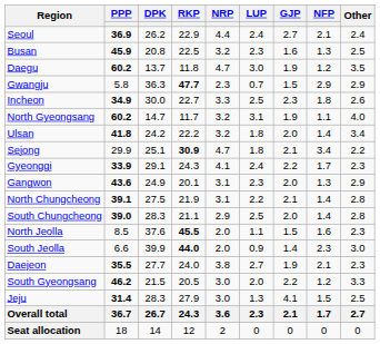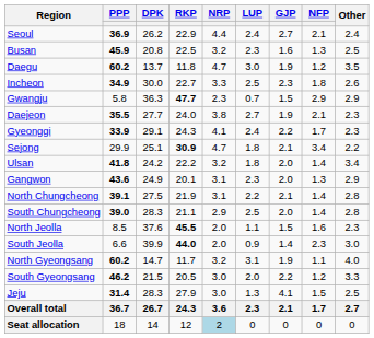rows swapped: Incheon <-> Gwangju
rows swapped: Daejeon <-> North Gyeongsang
rows swapped: Ulsan <-> Gyeonggi
Seat allocation | NRP: no background -> lightblue background
